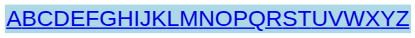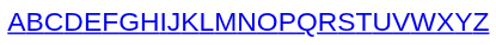row 1 | column 1: lightblue background -> no background
